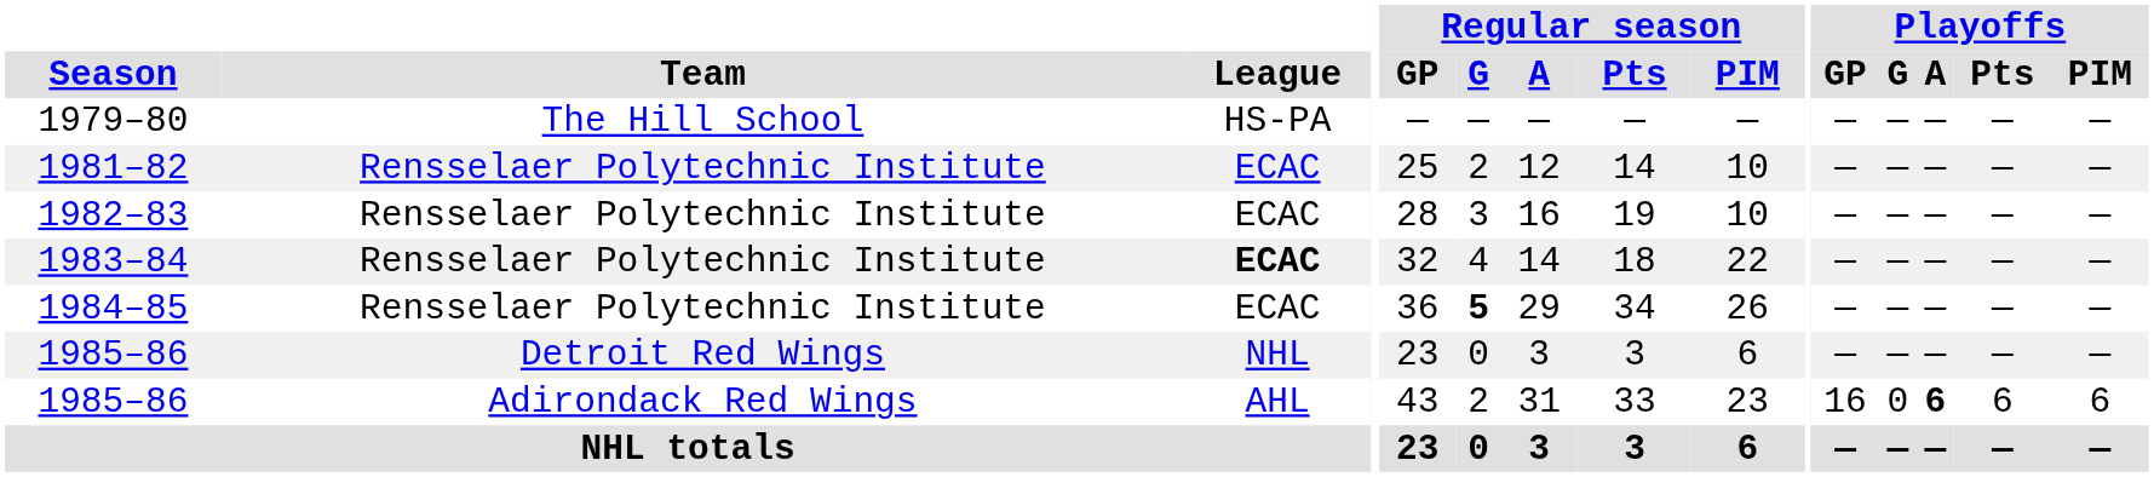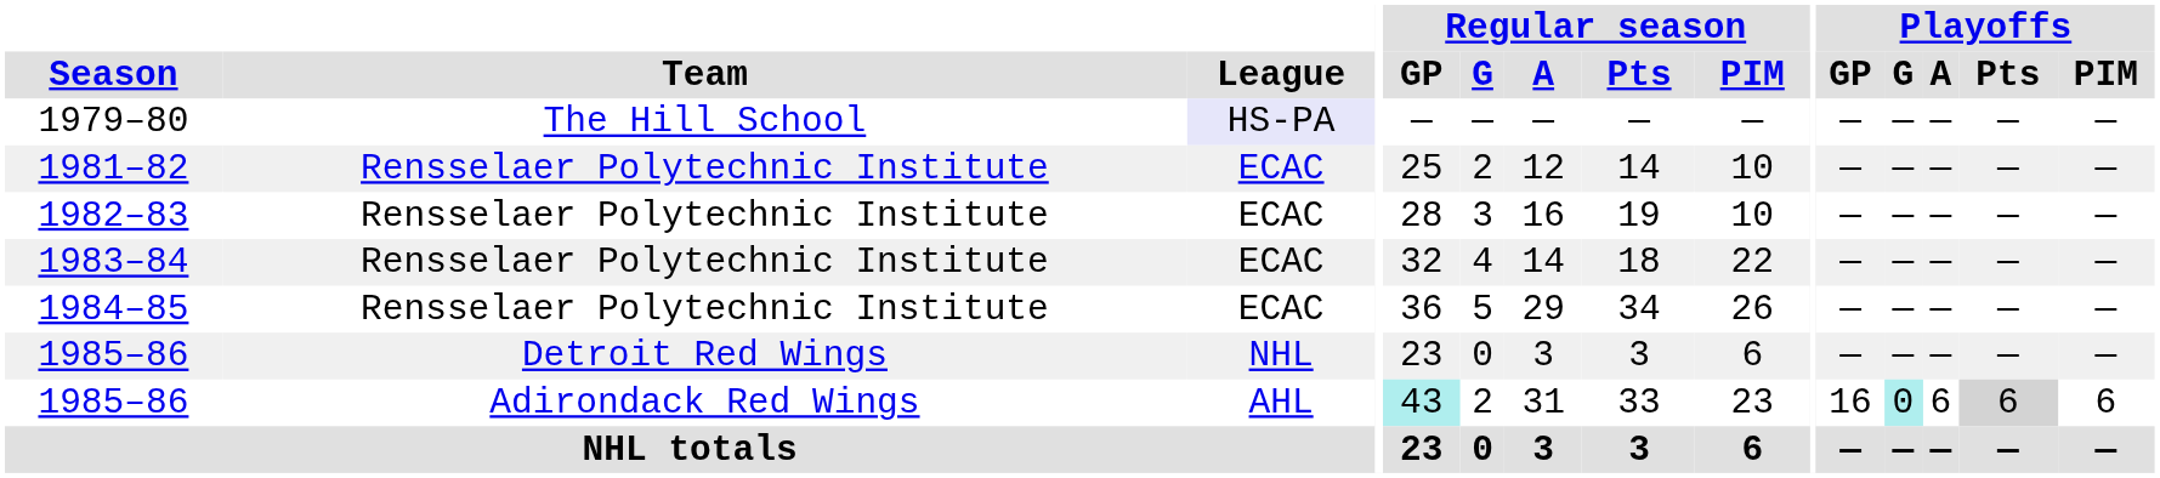1979–80 | League: no background -> lavender background
1983–84 | League: bold -> normal
1984–85 | Regular season / G: bold -> normal
1985–86 / Adirondack Red Wings | Regular season / GP: no background -> paleturquoise background
1985–86 / Adirondack Red Wings | Playoffs / G: no background -> paleturquoise background
1985–86 / Adirondack Red Wings | Playoffs / A: bold -> normal
1985–86 / Adirondack Red Wings | Playoffs / Pts: no background -> lightgrey background
